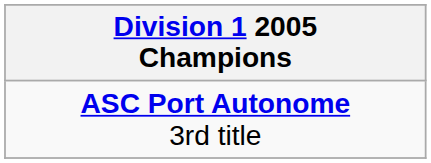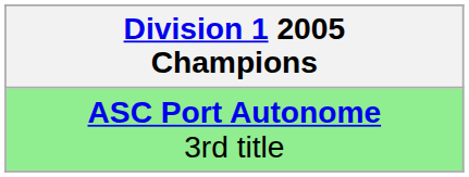row 2 | column 1: no background -> lightgreen background
